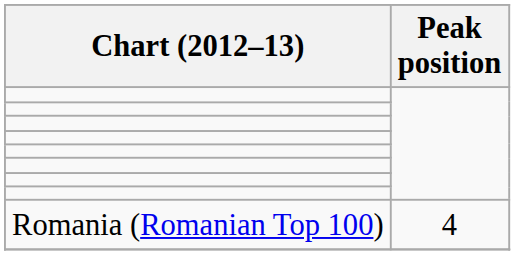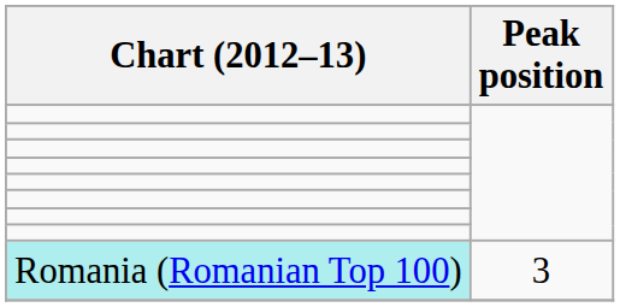row 10 | Chart (2012–13): no background -> paleturquoise background
row 10 | Peak position: 4 -> 3
